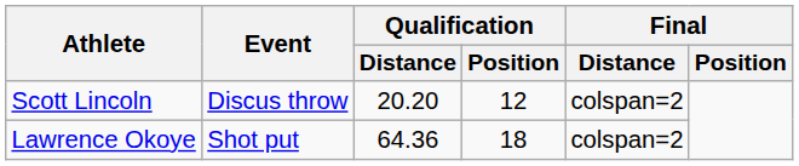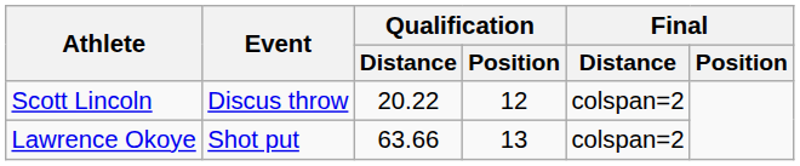Scott Lincoln | Qualification / Distance: 20.20 -> 20.22
Lawrence Okoye | Qualification / Distance: 64.36 -> 63.66
Lawrence Okoye | Qualification / Position: 18 -> 13
